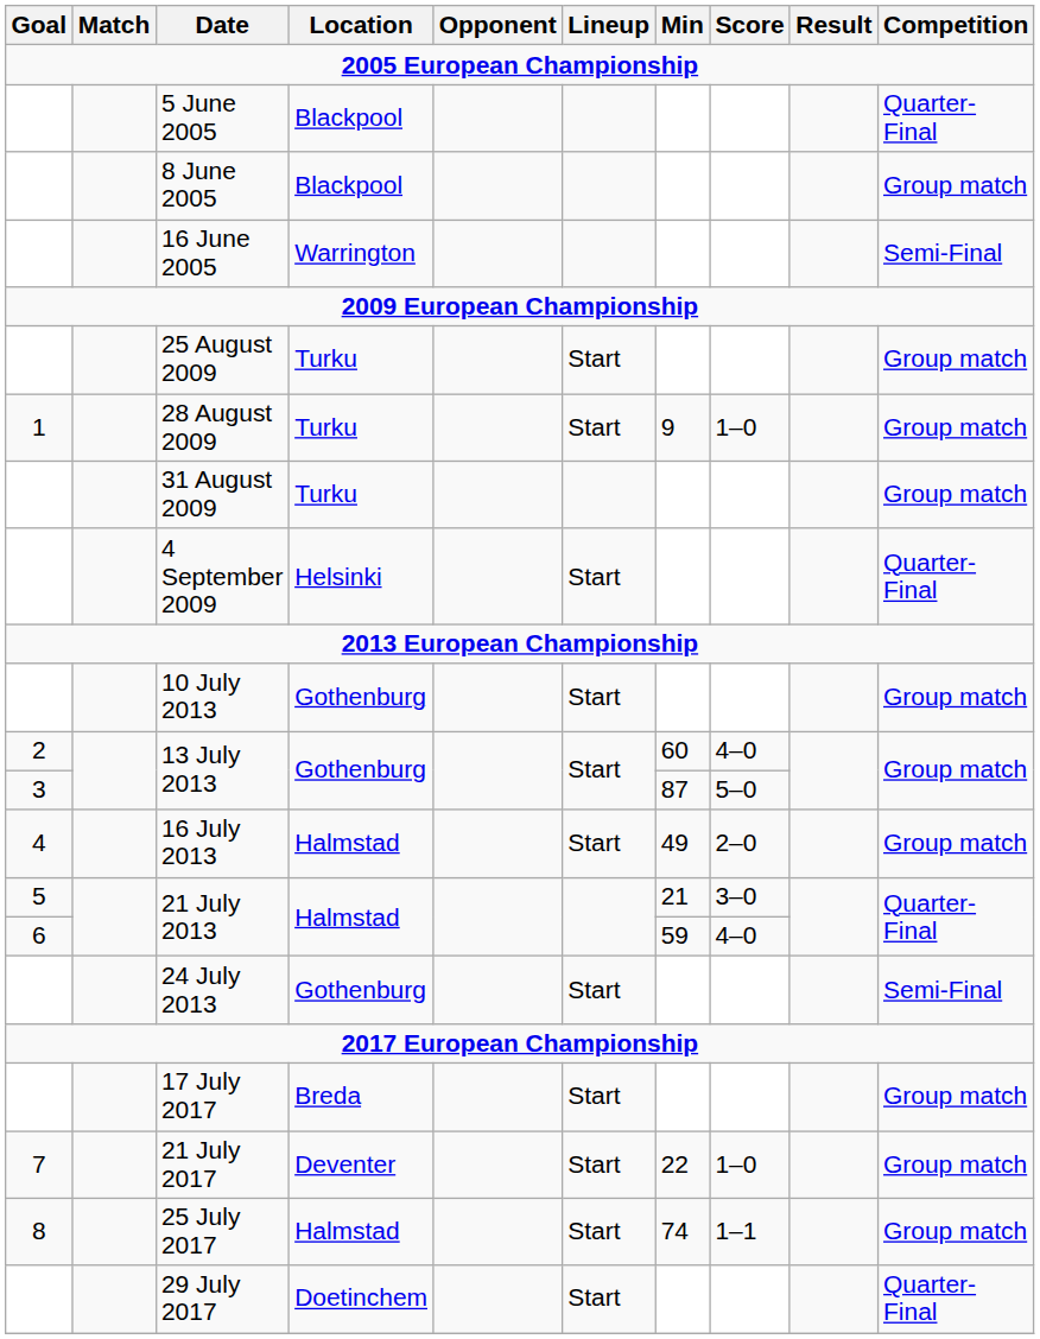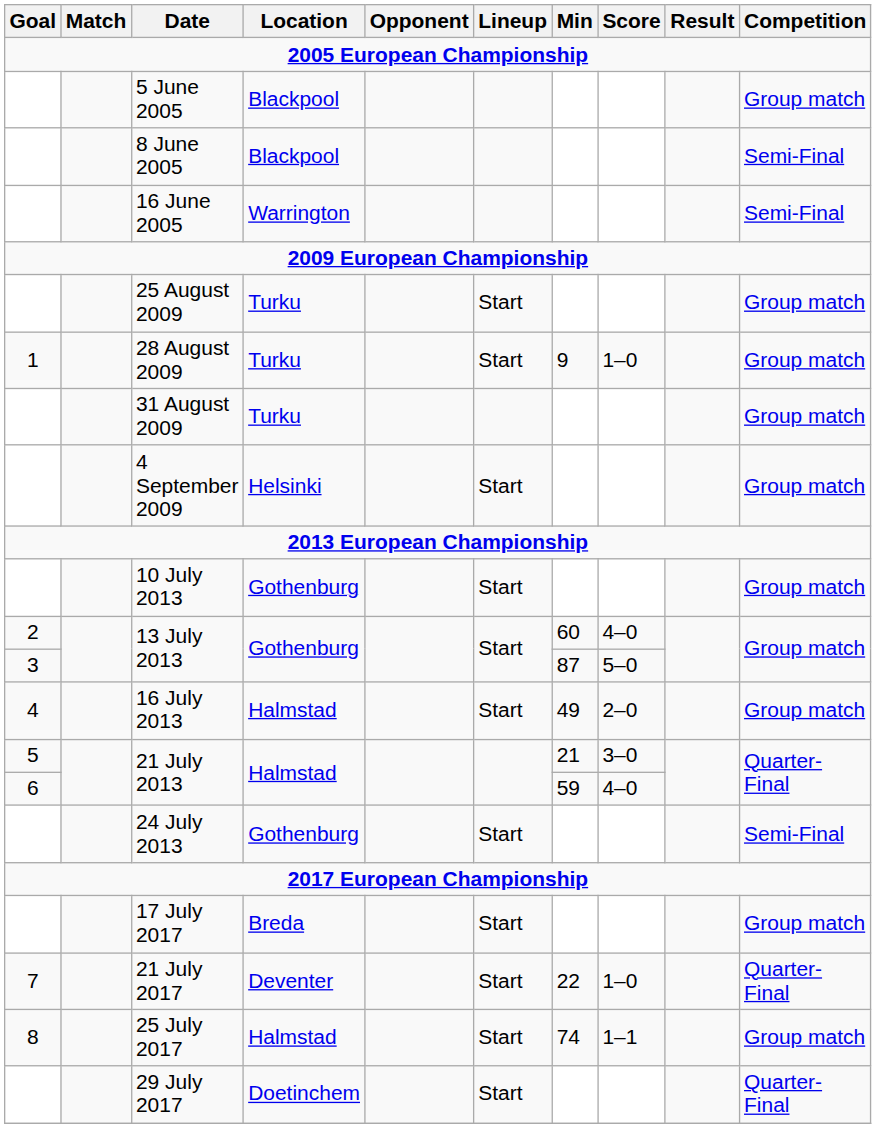5 June 2005 | Competition: Quarter-Final -> Group match
8 June 2005 | Competition: Group match -> Semi-Final
4 September 2009 | Competition: Quarter-Final -> Group match
21 July 2017 | Competition: Group match -> Quarter-Final
